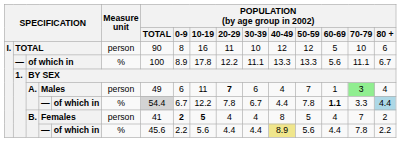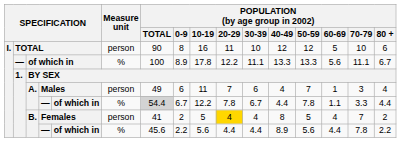Males | POPULATION (by age group in 2002) / 20-29: bold -> normal
Males | POPULATION (by age group in 2002) / 70-79: lightgreen background -> no background
A. / — | POPULATION (by age group in 2002) / 60-69: bold -> normal
A. / — | POPULATION (by age group in 2002) / 80 +: lightblue background -> no background
Females | POPULATION (by age group in 2002) / 0-9: bold -> normal
Females | POPULATION (by age group in 2002) / 10-19: bold -> normal
Females | POPULATION (by age group in 2002) / 20-29: no background -> gold background
B. / — | POPULATION (by age group in 2002) / 40-49: khaki background -> no background
